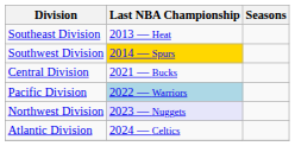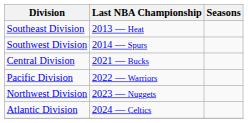Southwest Division | Last NBA Championship: gold background -> no background
Pacific Division | Last NBA Championship: lightblue background -> no background
Northwest Division | Last NBA Championship: lavender background -> no background
